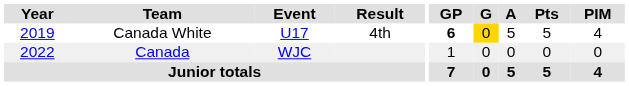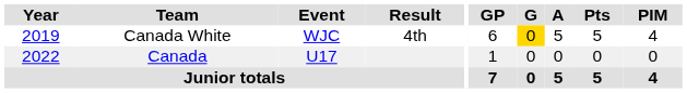Canada White | Event: U17 -> WJC
Canada White | GP: bold -> normal
Canada | Event: WJC -> U17
